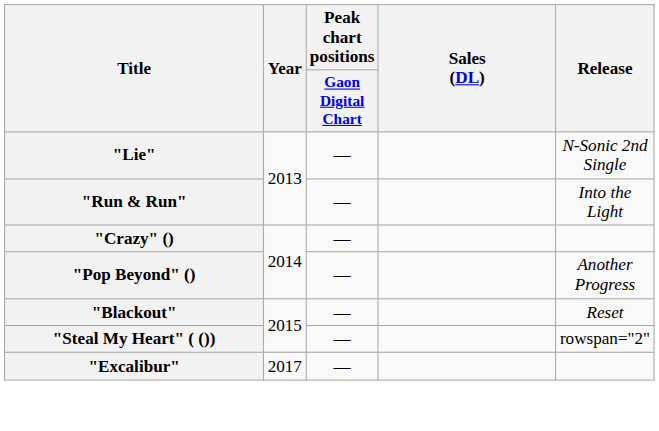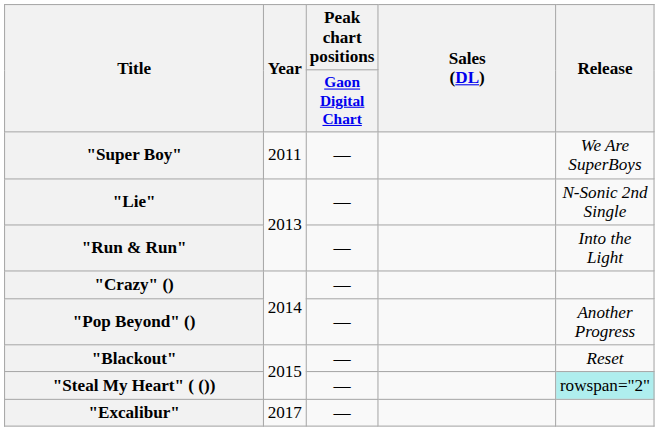+ row: "Super Boy" | 2011 | — | We Are SuperBoys
"Steal My Heart" ( ()) | Release: no background -> paleturquoise background
